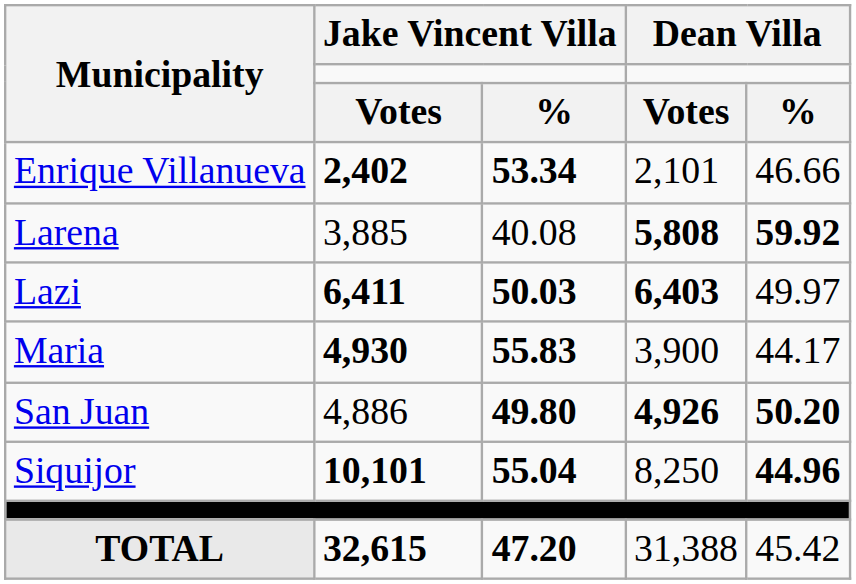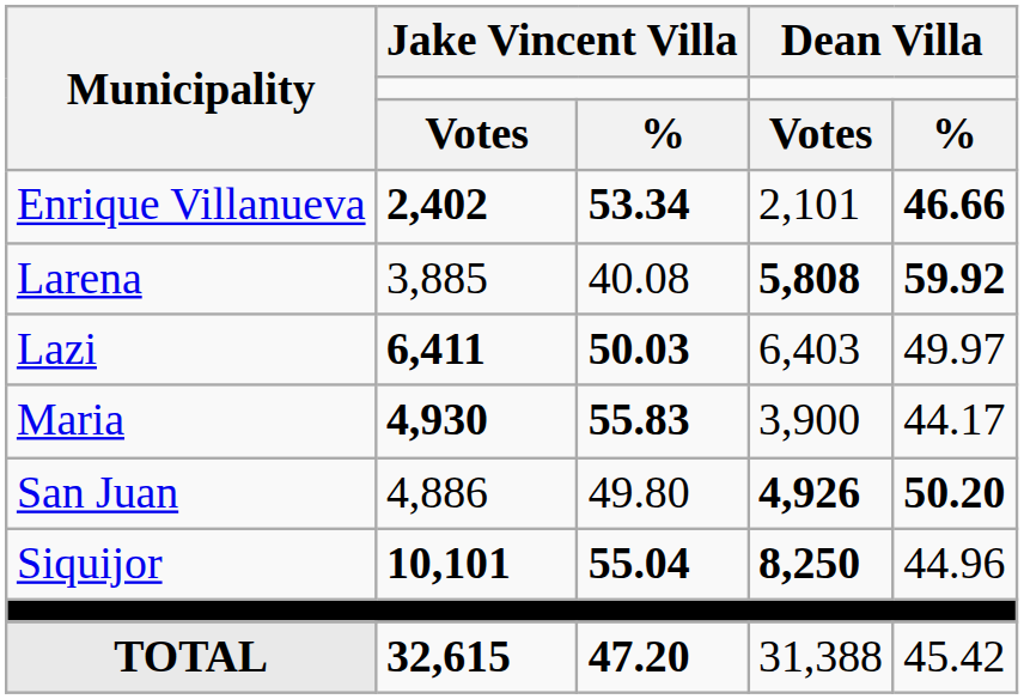Enrique Villanueva | column 5: normal -> bold
Lazi | column 4: bold -> normal
San Juan | column 3: bold -> normal
Siquijor | column 4: normal -> bold
Siquijor | column 5: bold -> normal
